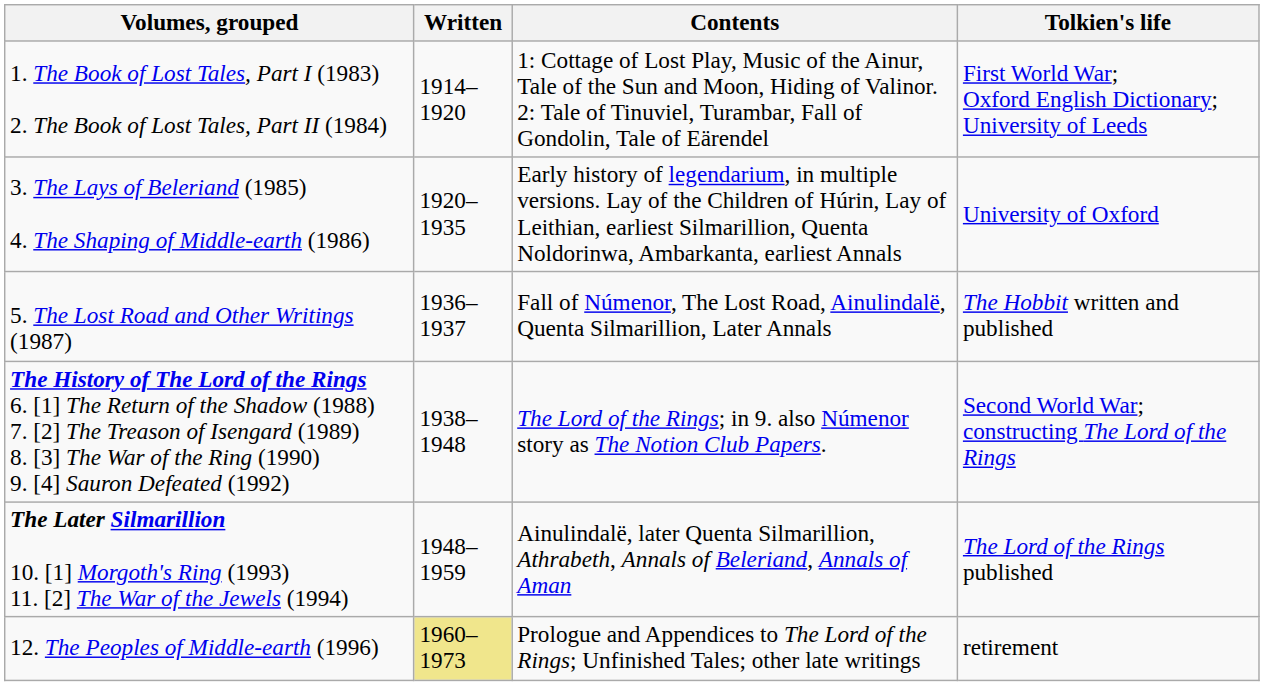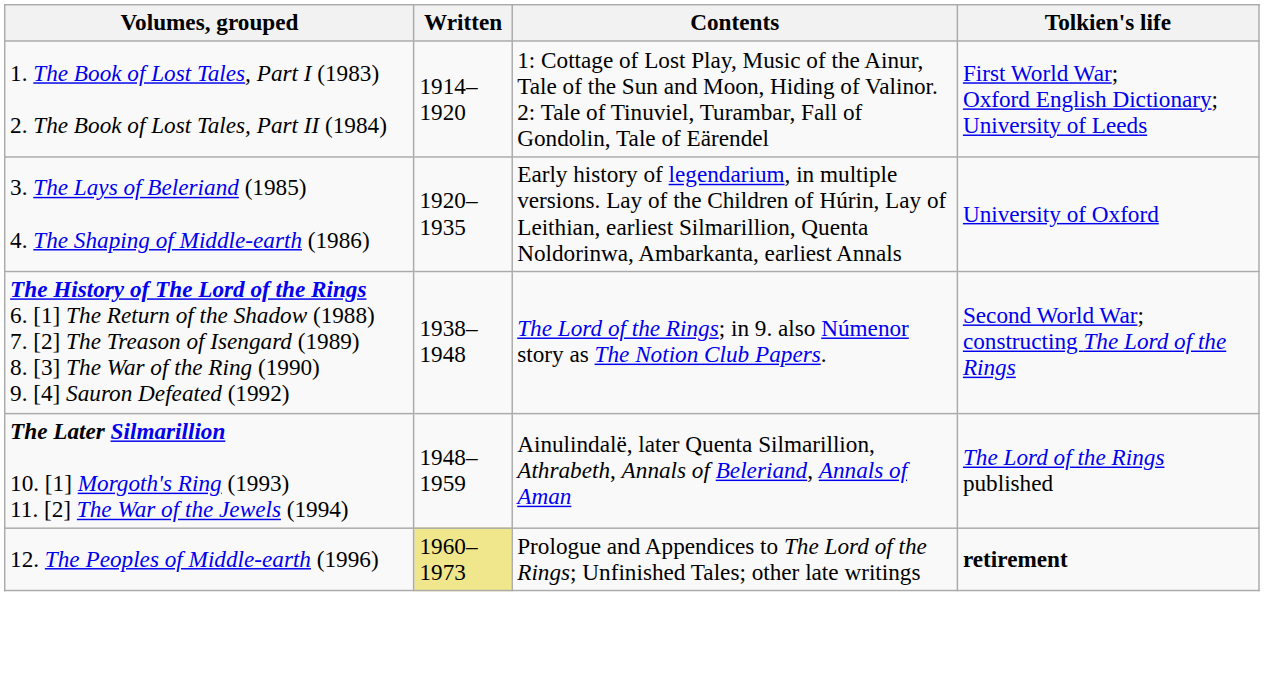- row: 5. The Lost Road and Other Writings (1987) | 1936–1937 | Fall of Númenor, The Lost Road, Ainulindalë, Quenta Silmarillion, Later Annals | The Hobbit written and published
12. The Peoples of Middle-earth (1996) | Tolkien's life: normal -> bold
